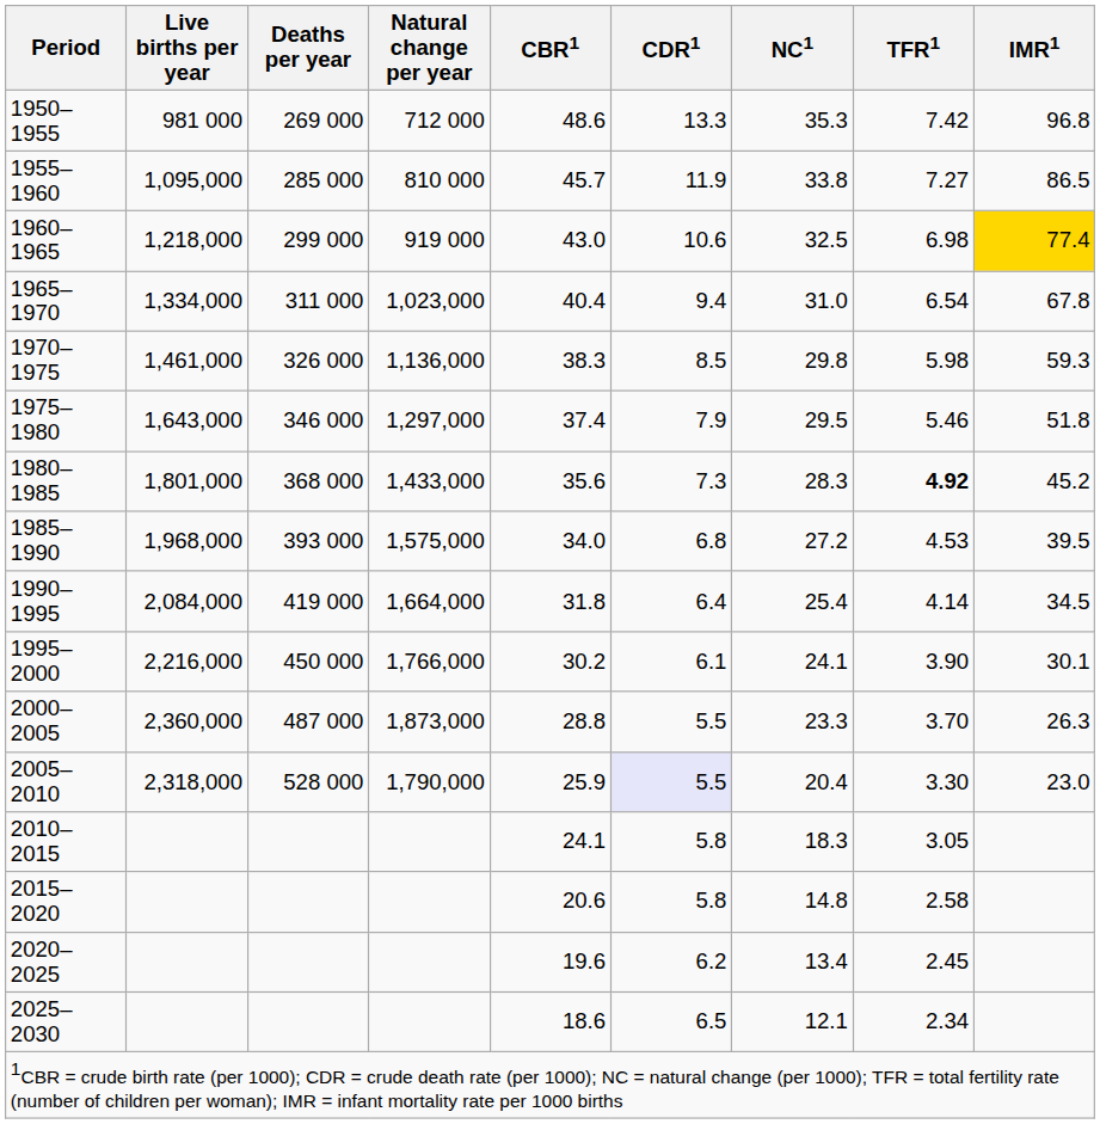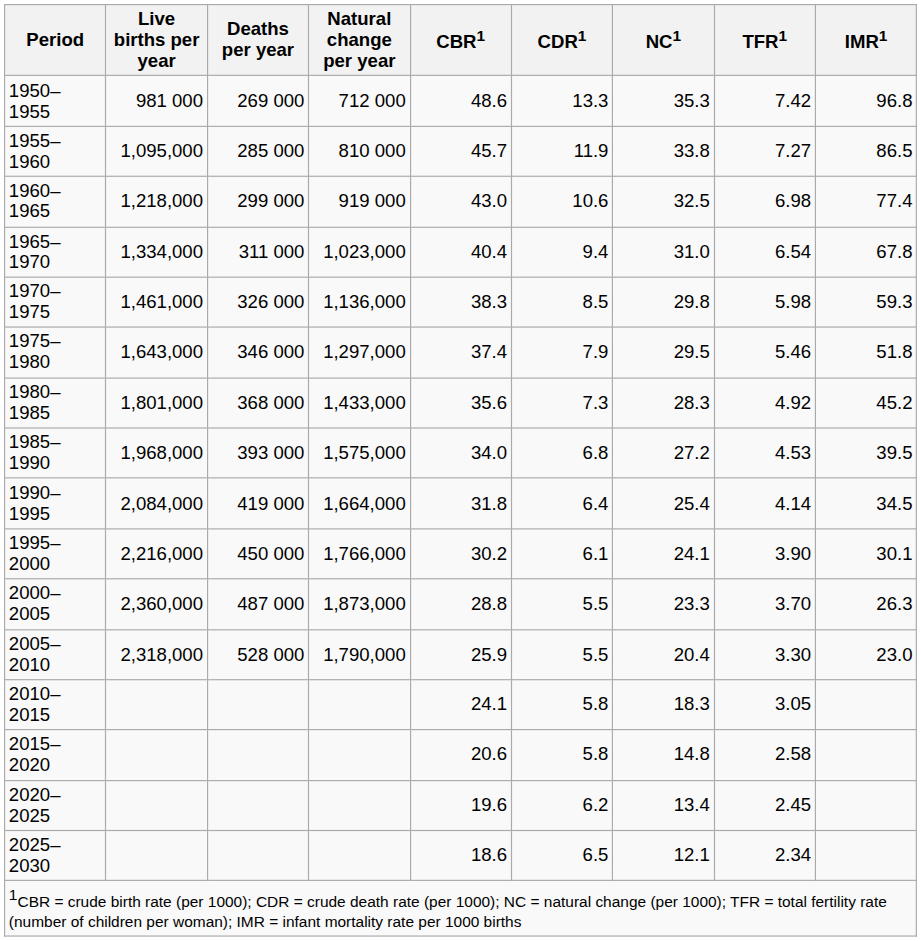1960–1965 | IMR1: gold background -> no background
1980–1985 | TFR1: bold -> normal
2005–2010 | CDR1: lavender background -> no background
